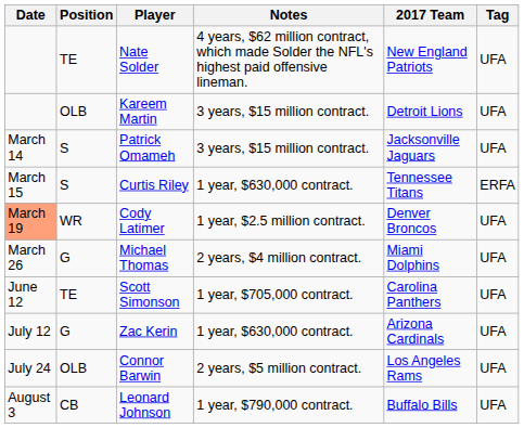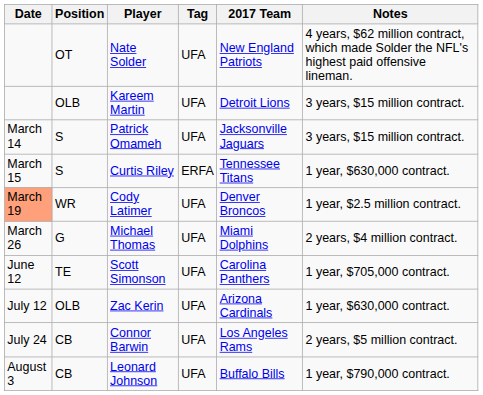columns swapped: Tag <-> Notes
Nate Solder | Position: TE -> OT
Zac Kerin | Position: G -> OLB
Connor Barwin | Position: OLB -> CB
